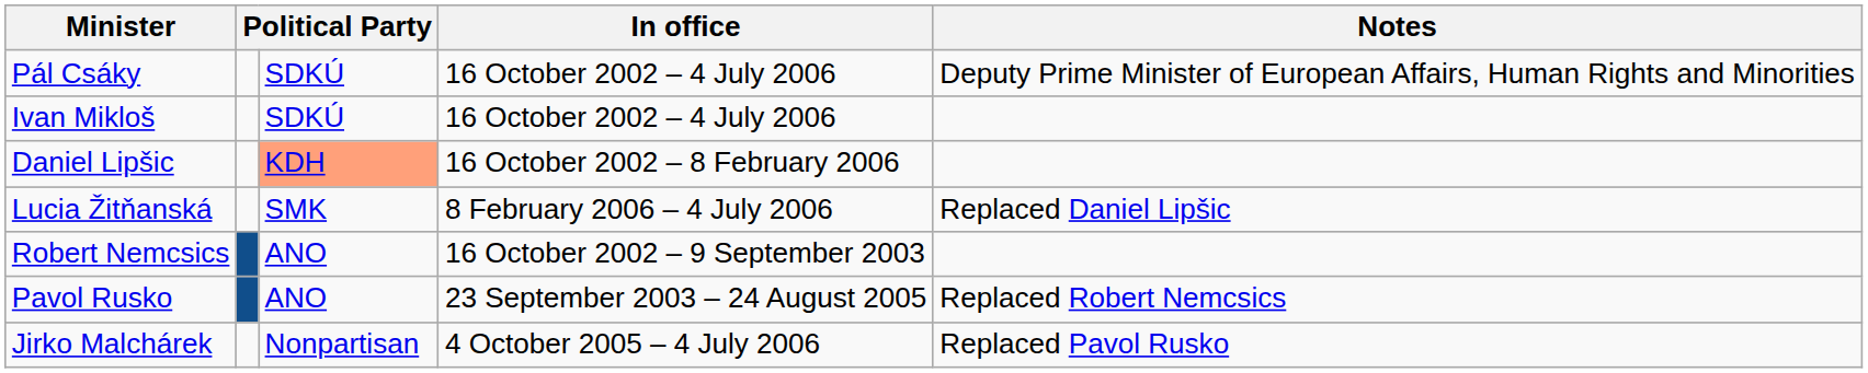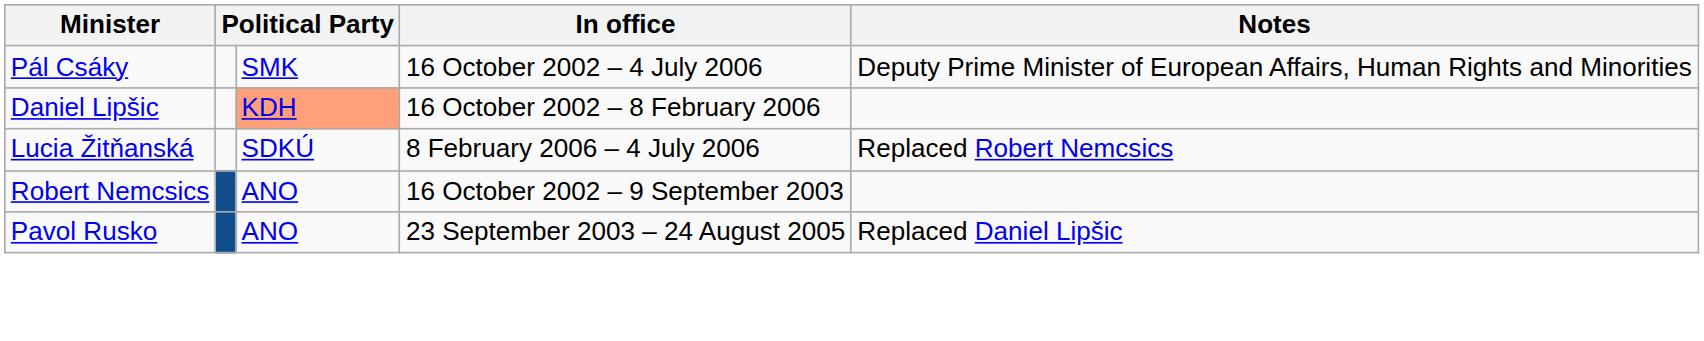Pál Csáky | column 3: SDKÚ -> SMK
- row: Ivan Mikloš | SDKÚ | 16 October 2002 – 4 July 2006
Lucia Žitňanská | column 3: SMK -> SDKÚ
Lucia Žitňanská | Notes: Replaced Daniel Lipšic -> Replaced Robert Nemcsics
Pavol Rusko | Notes: Replaced Robert Nemcsics -> Replaced Daniel Lipšic
- row: Jirko Malchárek | Nonpartisan | 4 October 2005 – 4 July 2006 | Replaced Pavol Rusko
